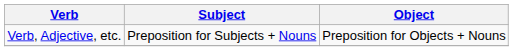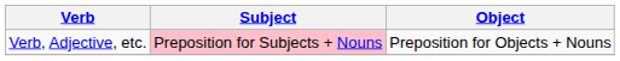Verb, Adjective, etc. | Subject: no background -> pink background
